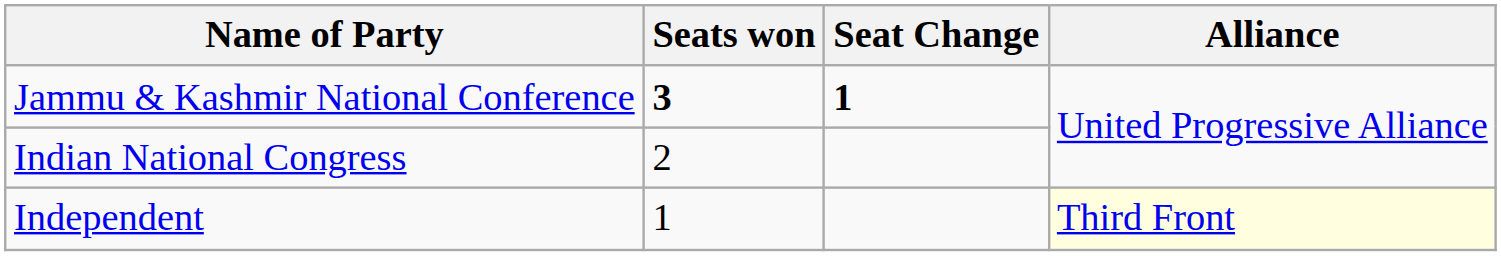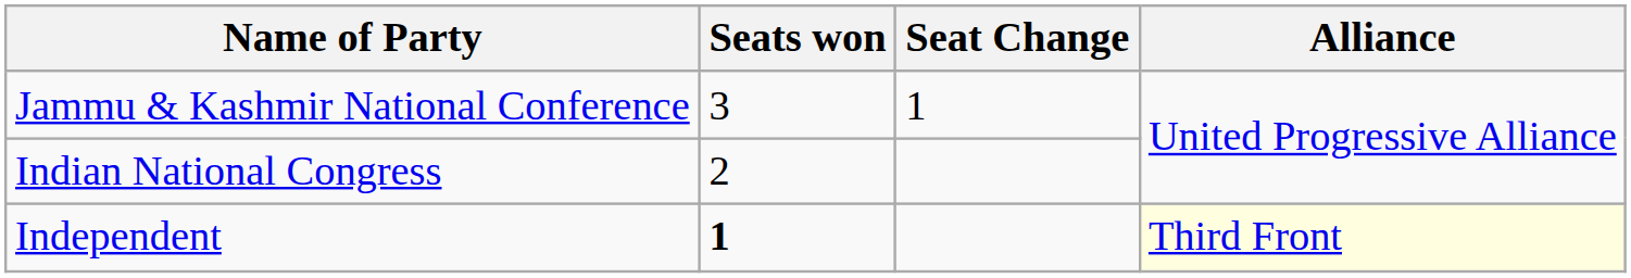Jammu & Kashmir National Conference | Seats won: bold -> normal
Jammu & Kashmir National Conference | Seat Change: bold -> normal
Independent | Seats won: normal -> bold
